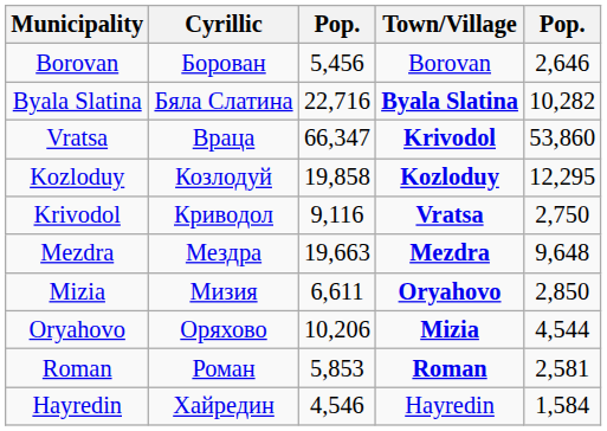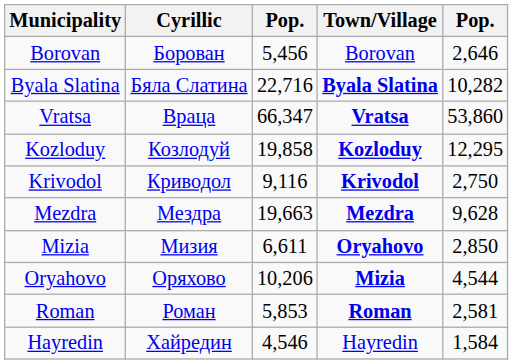row 4 | Town/Village: Krivodol -> Vratsa
row 6 | Town/Village: Vratsa -> Krivodol
row 7 | column 5: 9,648 -> 9,628
